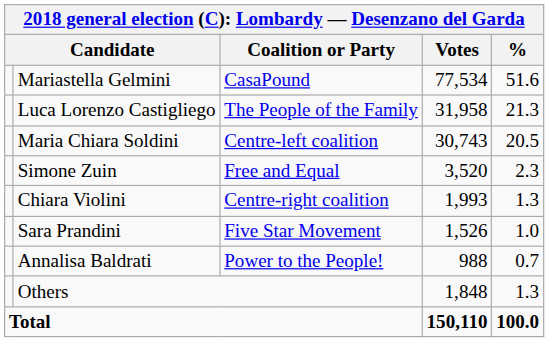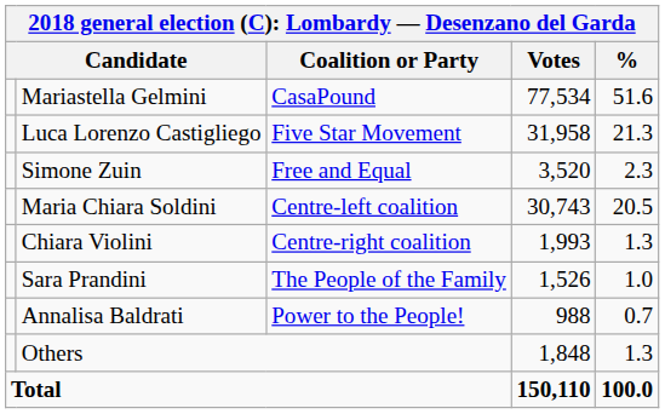Luca Lorenzo Castigliego | Coalition or Party: The People of the Family -> Five Star Movement
rows swapped: Maria Chiara Soldini <-> Simone Zuin
Sara Prandini | Coalition or Party: Five Star Movement -> The People of the Family
